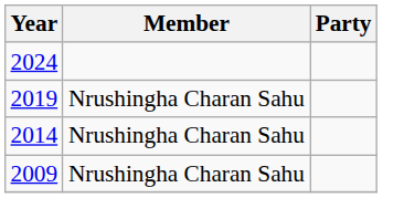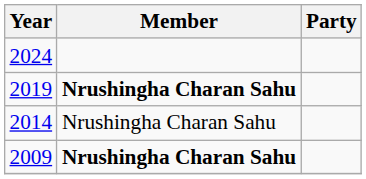2019 | Member: normal -> bold
2009 | Member: normal -> bold
